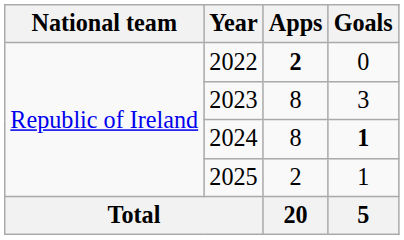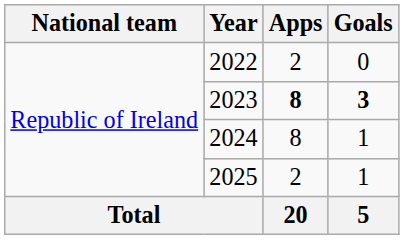2022 | Apps: bold -> normal
2023 | Apps: normal -> bold
2023 | Goals: normal -> bold
2024 | Goals: bold -> normal
